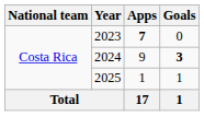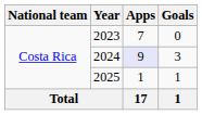2023 | Apps: bold -> normal
2024 | Apps: no background -> lavender background
2024 | Goals: bold -> normal
